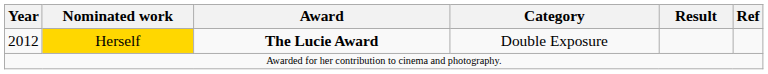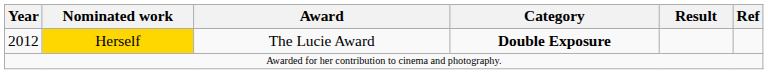2012 | Award: bold -> normal
2012 | Category: normal -> bold
